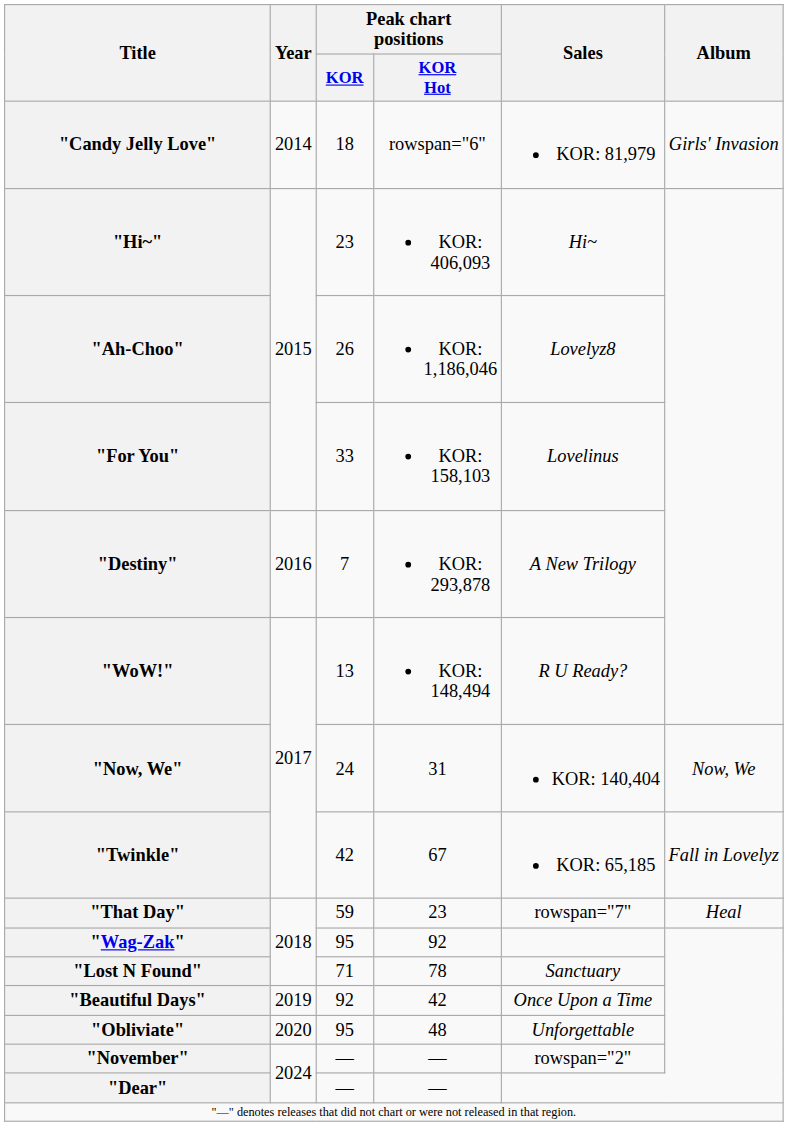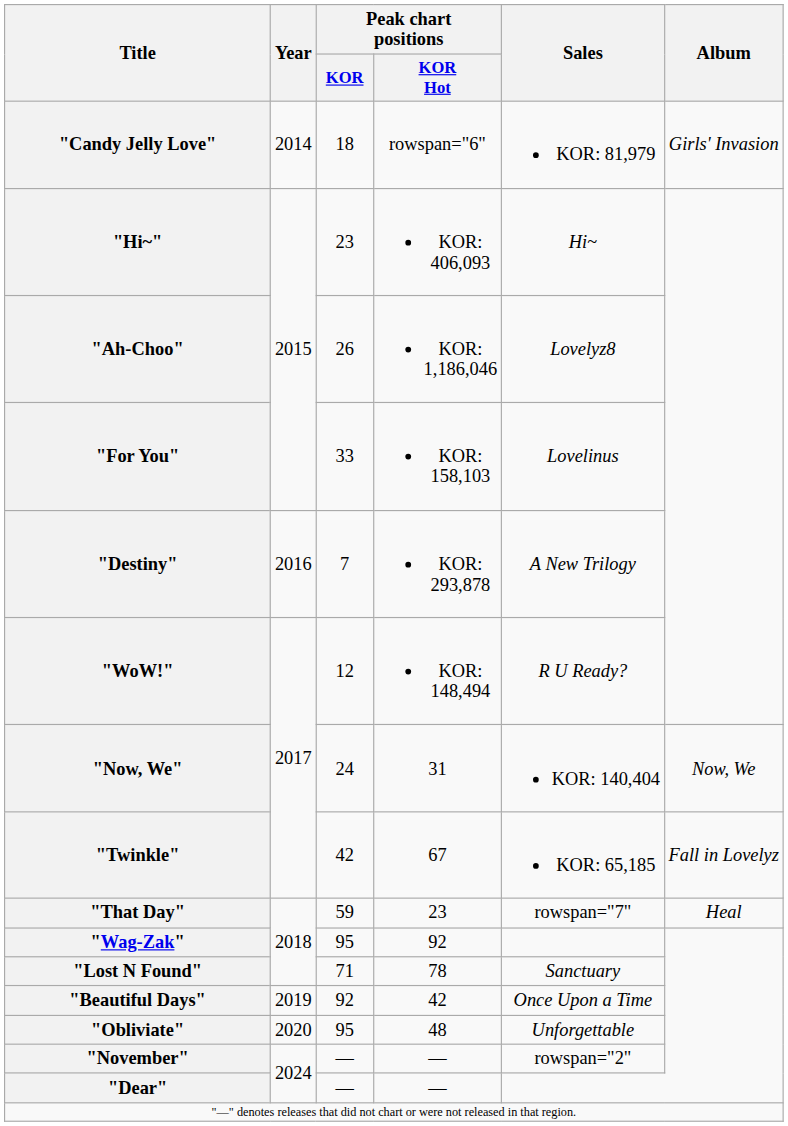"WoW!" | Peak chart positions / KOR: 13 -> 12
